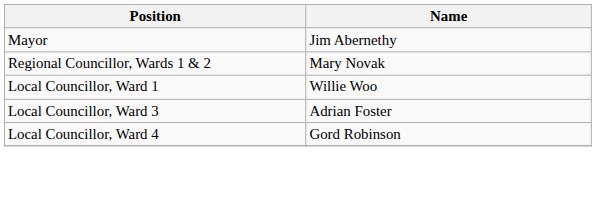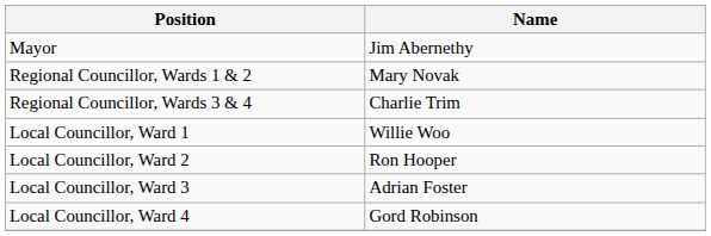+ row: Regional Councillor, Wards 3 & 4 | Charlie Trim
+ row: Local Councillor, Ward 2 | Ron Hooper
